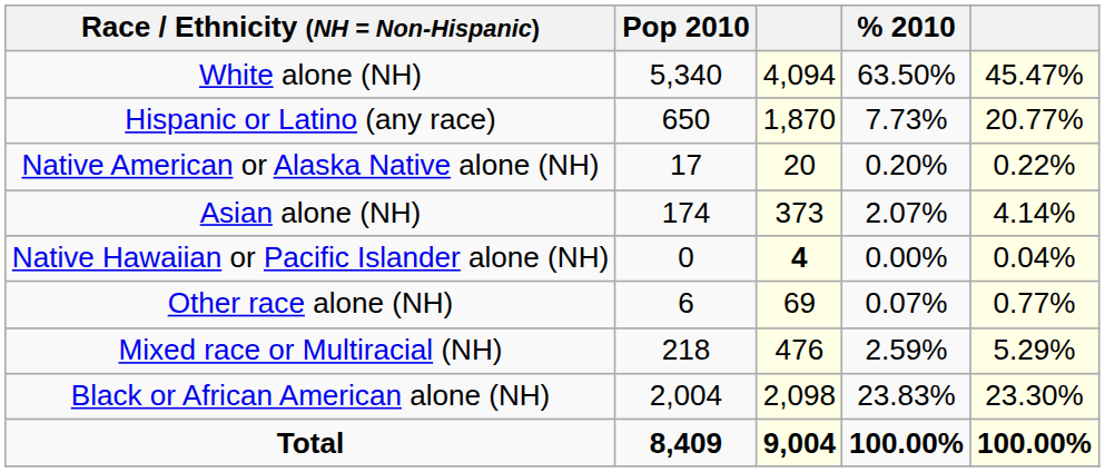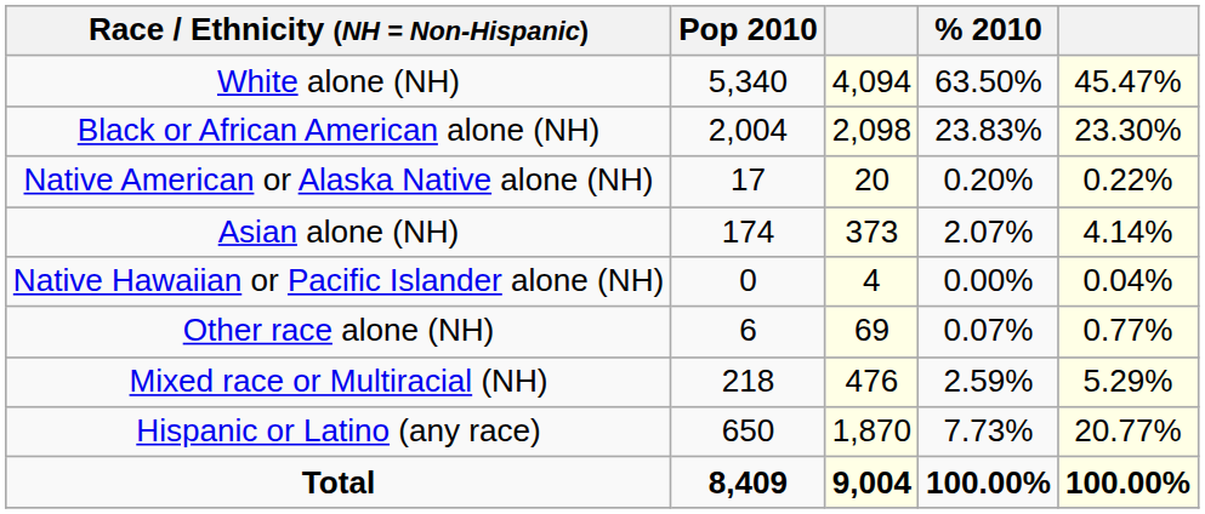rows swapped: Black or African American alone (NH) <-> Hispanic or Latino (any race)
Native Hawaiian or Pacific Islander alone (NH) | column 3: bold -> normal
